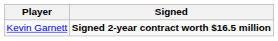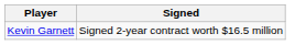Kevin Garnett | Signed: bold -> normal
